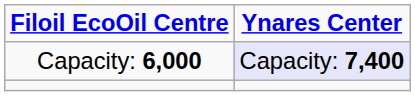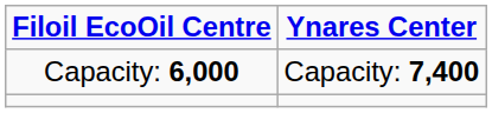Capacity: 6,000 | Ynares Center: lavender background -> no background
